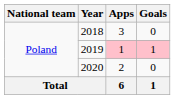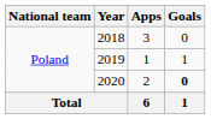2019 | Apps: pink background -> no background
2019 | Goals: pink background -> no background
2020 | Goals: normal -> bold
